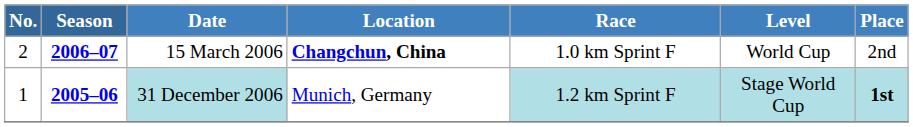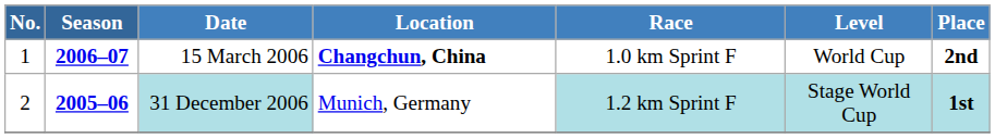15 March 2006 | No.: 2 -> 1
15 March 2006 | Place: normal -> bold
31 December 2006 | No.: 1 -> 2
